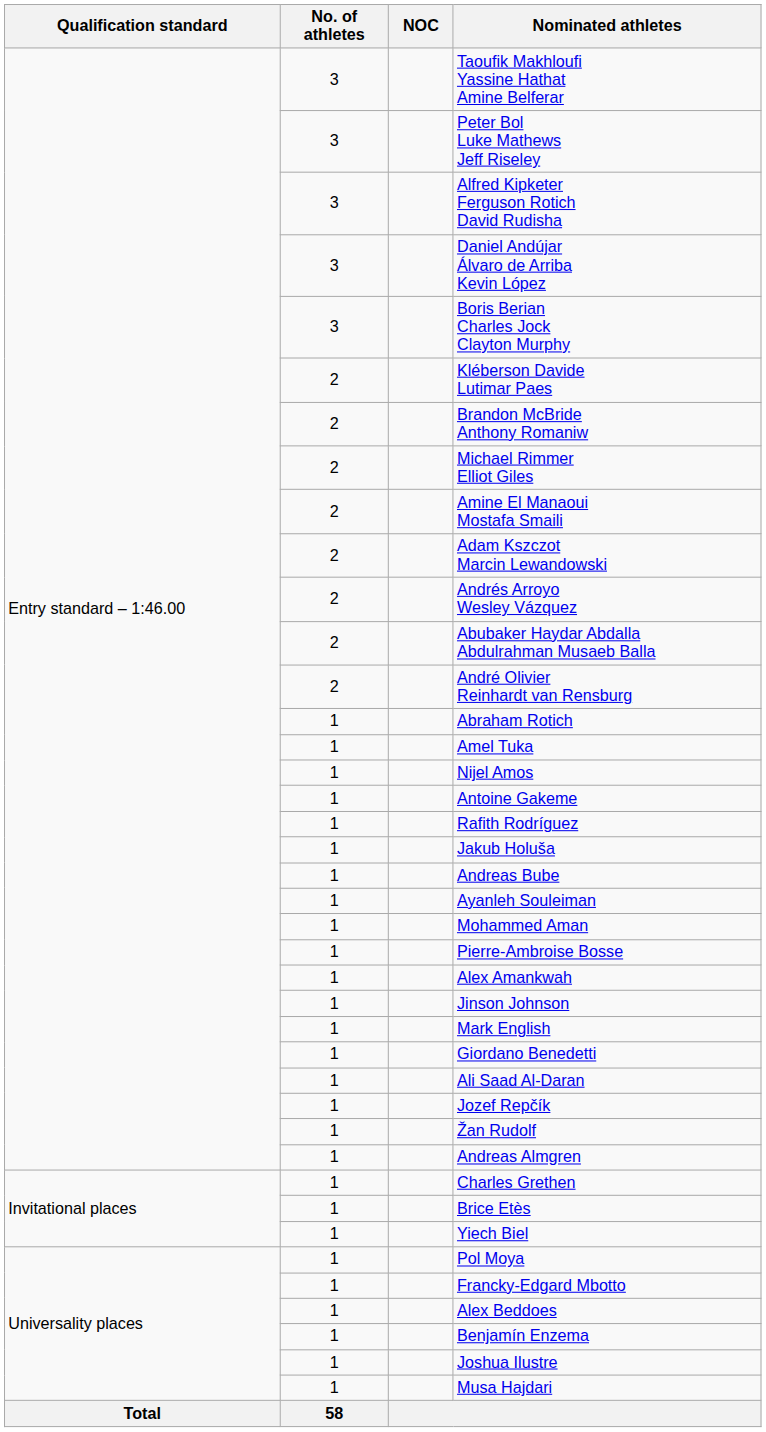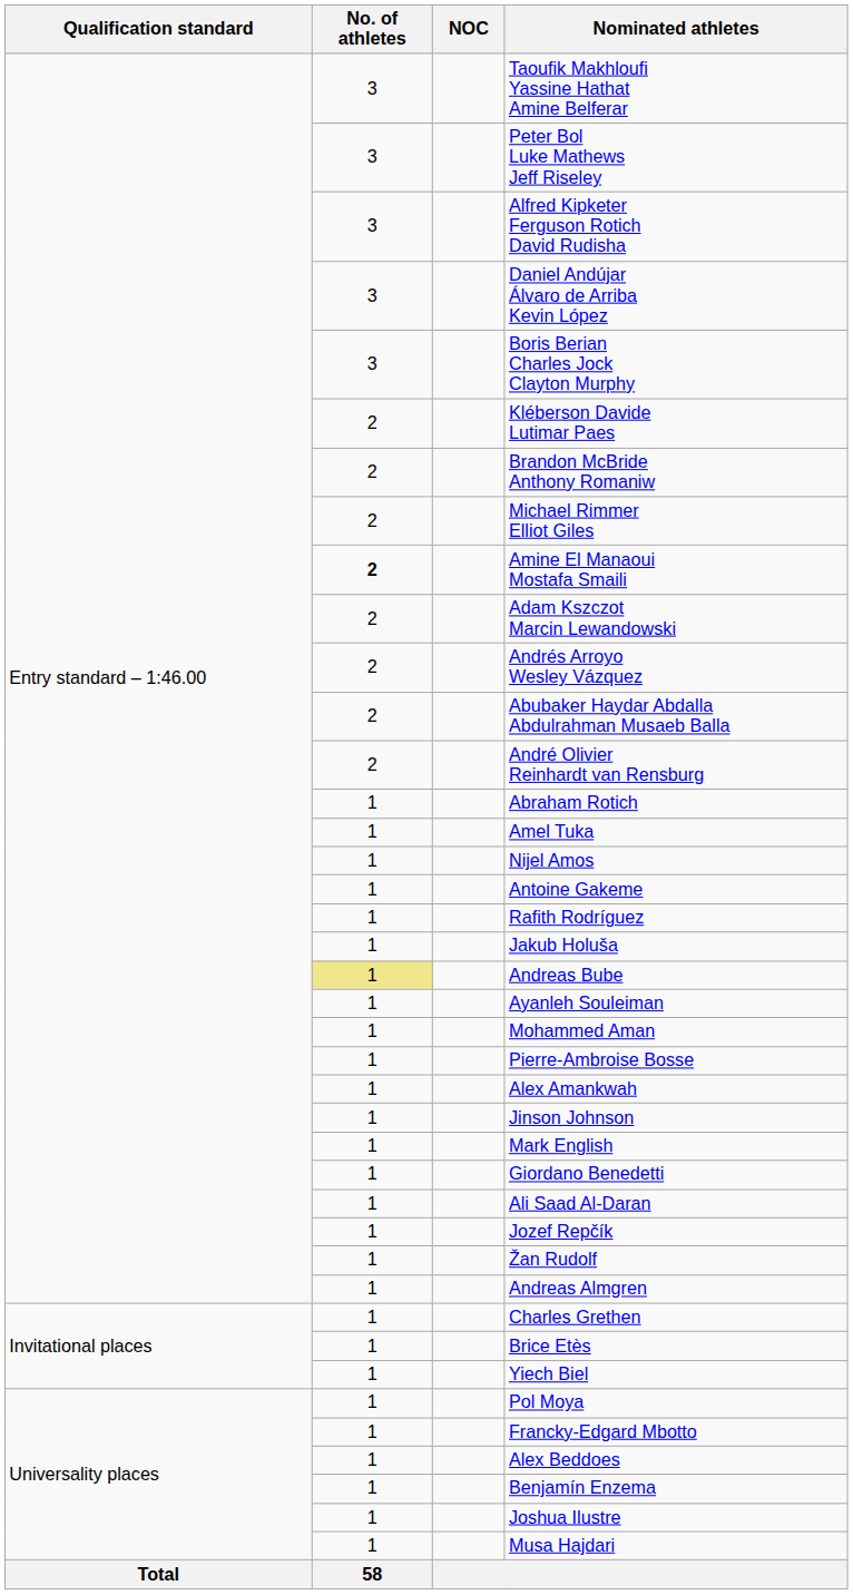Amine El Manaoui Mostafa Smaili | No. of athletes: normal -> bold
Andreas Bube | No. of athletes: no background -> khaki background
